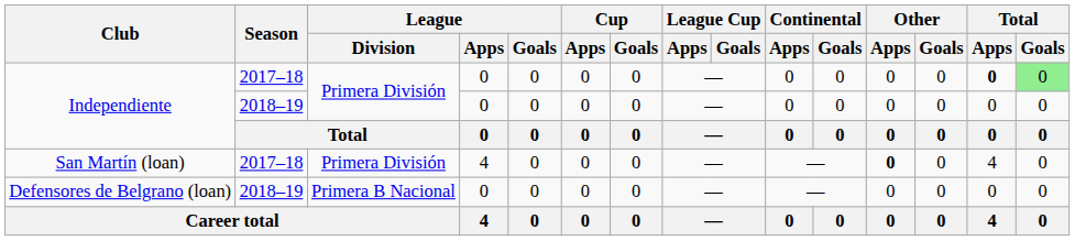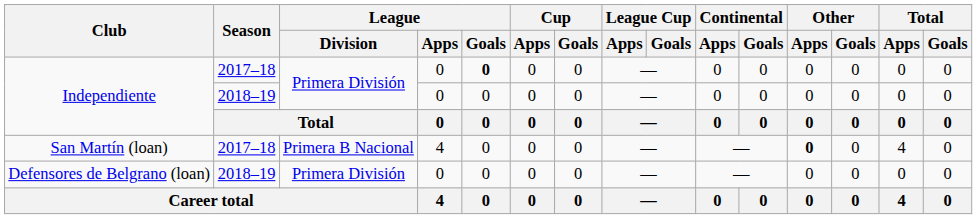Independiente / 2017–18 | League / Goals: normal -> bold
Independiente / 2017–18 | Total / Apps: bold -> normal
Independiente / 2017–18 | Total / Goals: lightgreen background -> no background
San Martín (loan) | League / Division: Primera División -> Primera B Nacional
Defensores de Belgrano (loan) | League / Division: Primera B Nacional -> Primera División
